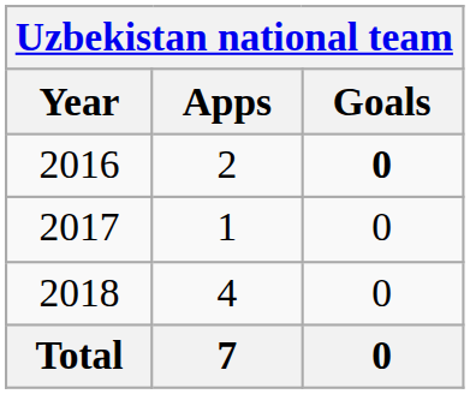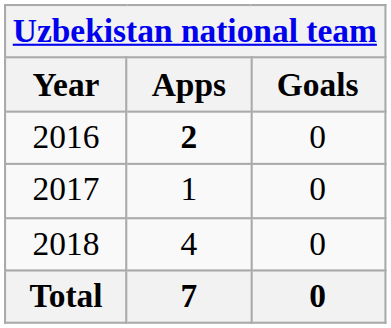2016 | Apps: normal -> bold
2016 | Goals: bold -> normal
